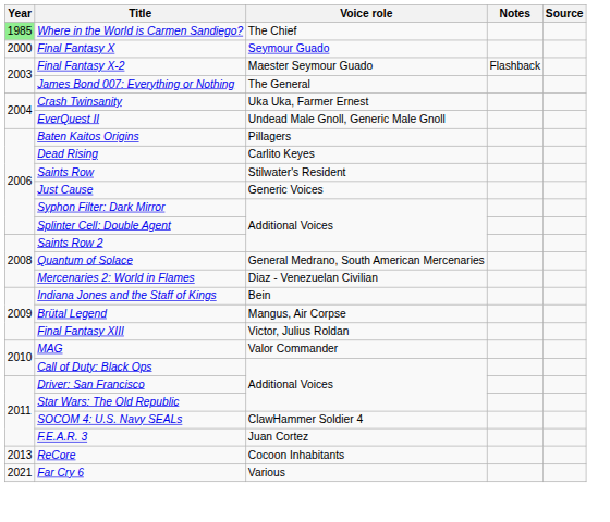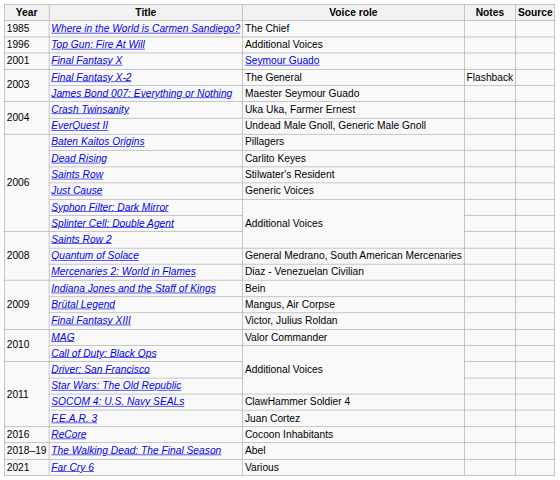Where in the World is Carmen Sandiego? | Year: lightgreen background -> no background
+ row: 1996 | Top Gun: Fire At Will | Additional Voices
Final Fantasy X | Year: 2000 -> 2001
Final Fantasy X-2 | Voice role: Maester Seymour Guado -> The General
James Bond 007: Everything or Nothing | Voice role: The General -> Maester Seymour Guado
ReCore | Year: 2013 -> 2016
+ row: 2018–19 | The Walking Dead: The Final Season | Abel
